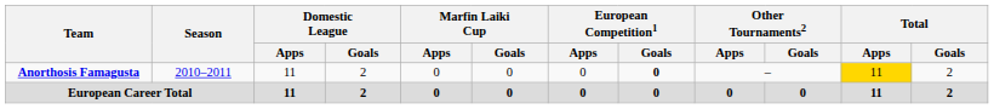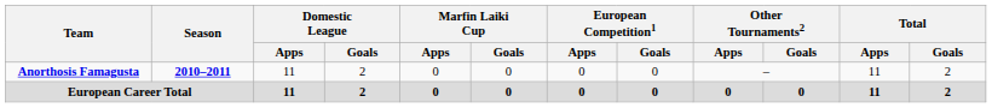Anorthosis Famagusta | Season: normal -> bold
Anorthosis Famagusta | European Competition1 / Goals: bold -> normal
Anorthosis Famagusta | Total / Apps: gold background -> no background
